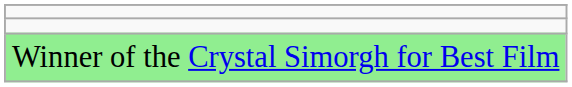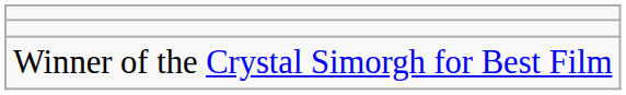row 3 | column 1: lightgreen background -> no background
